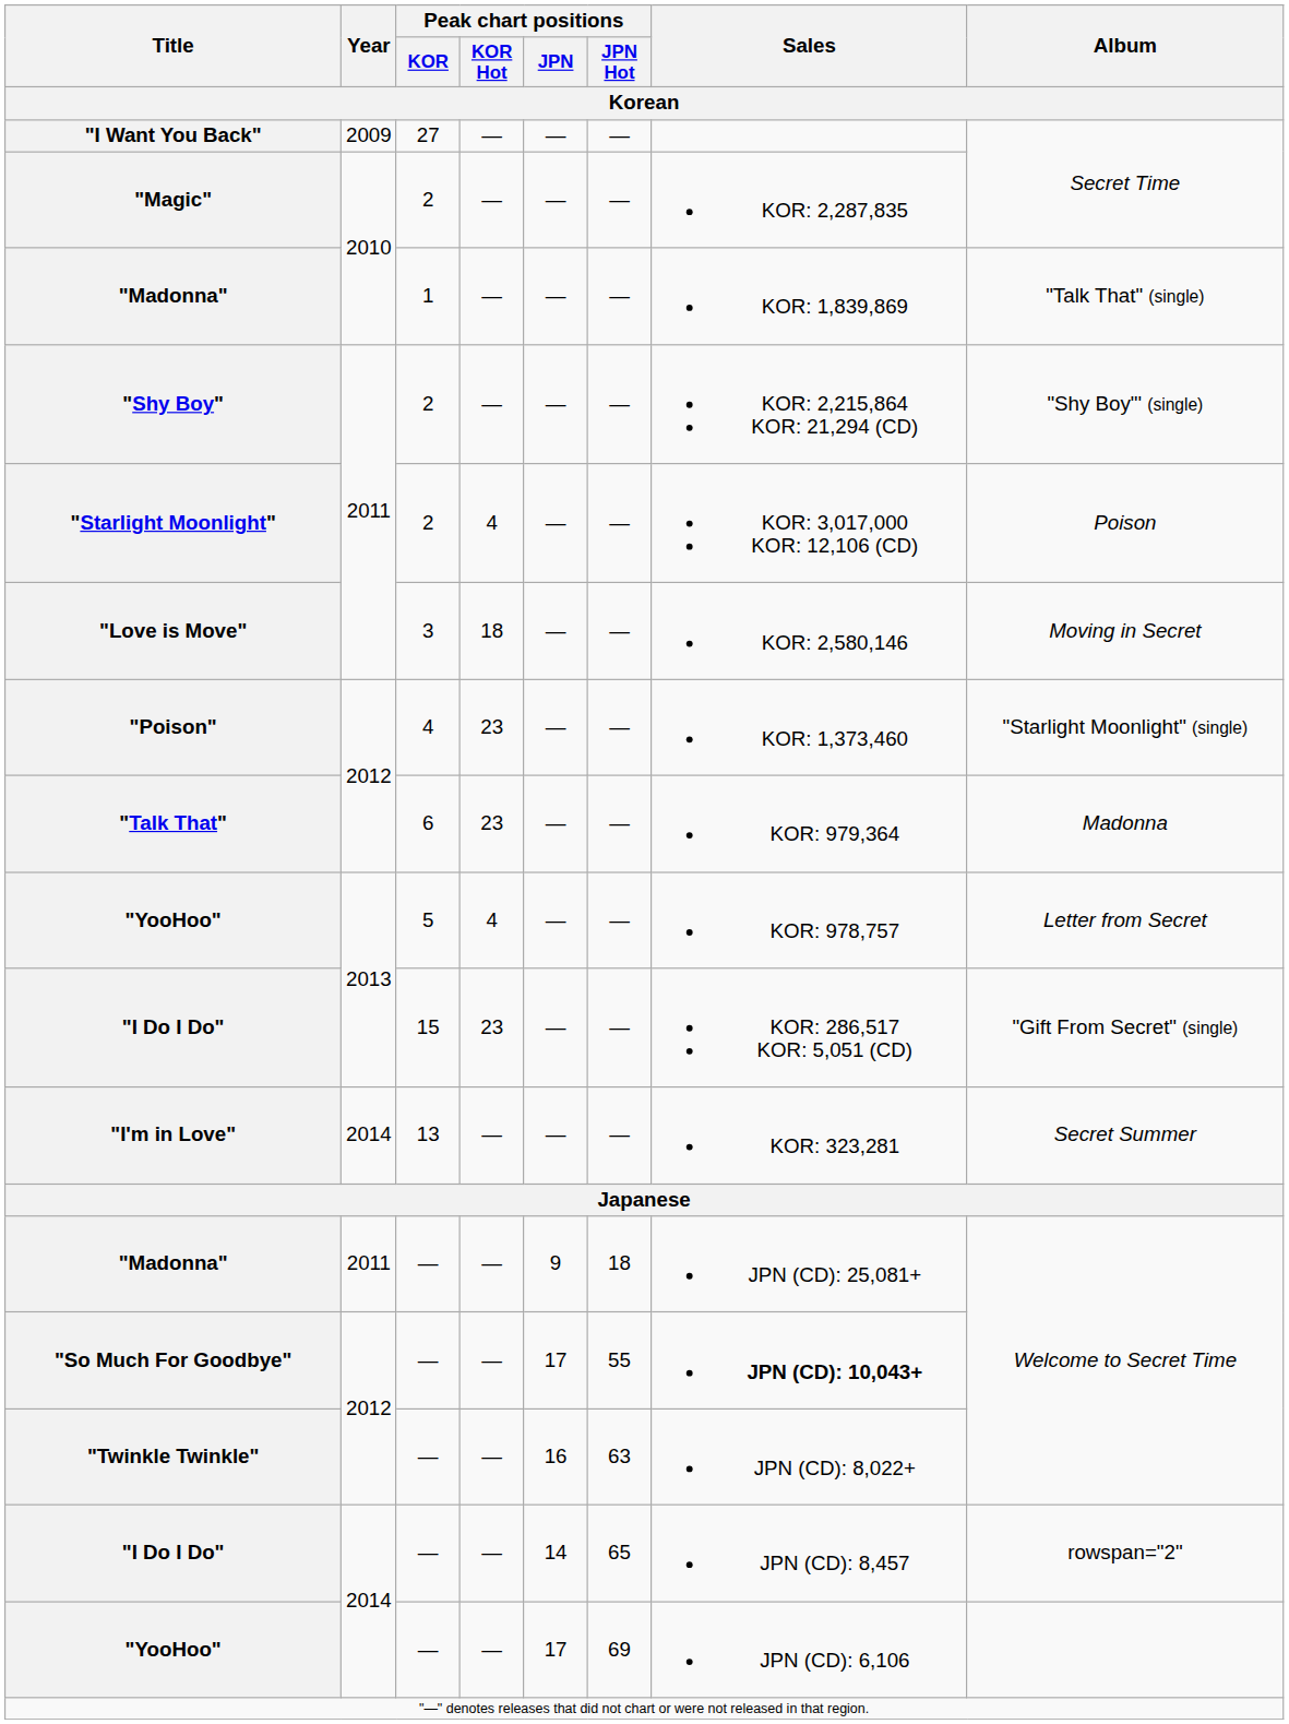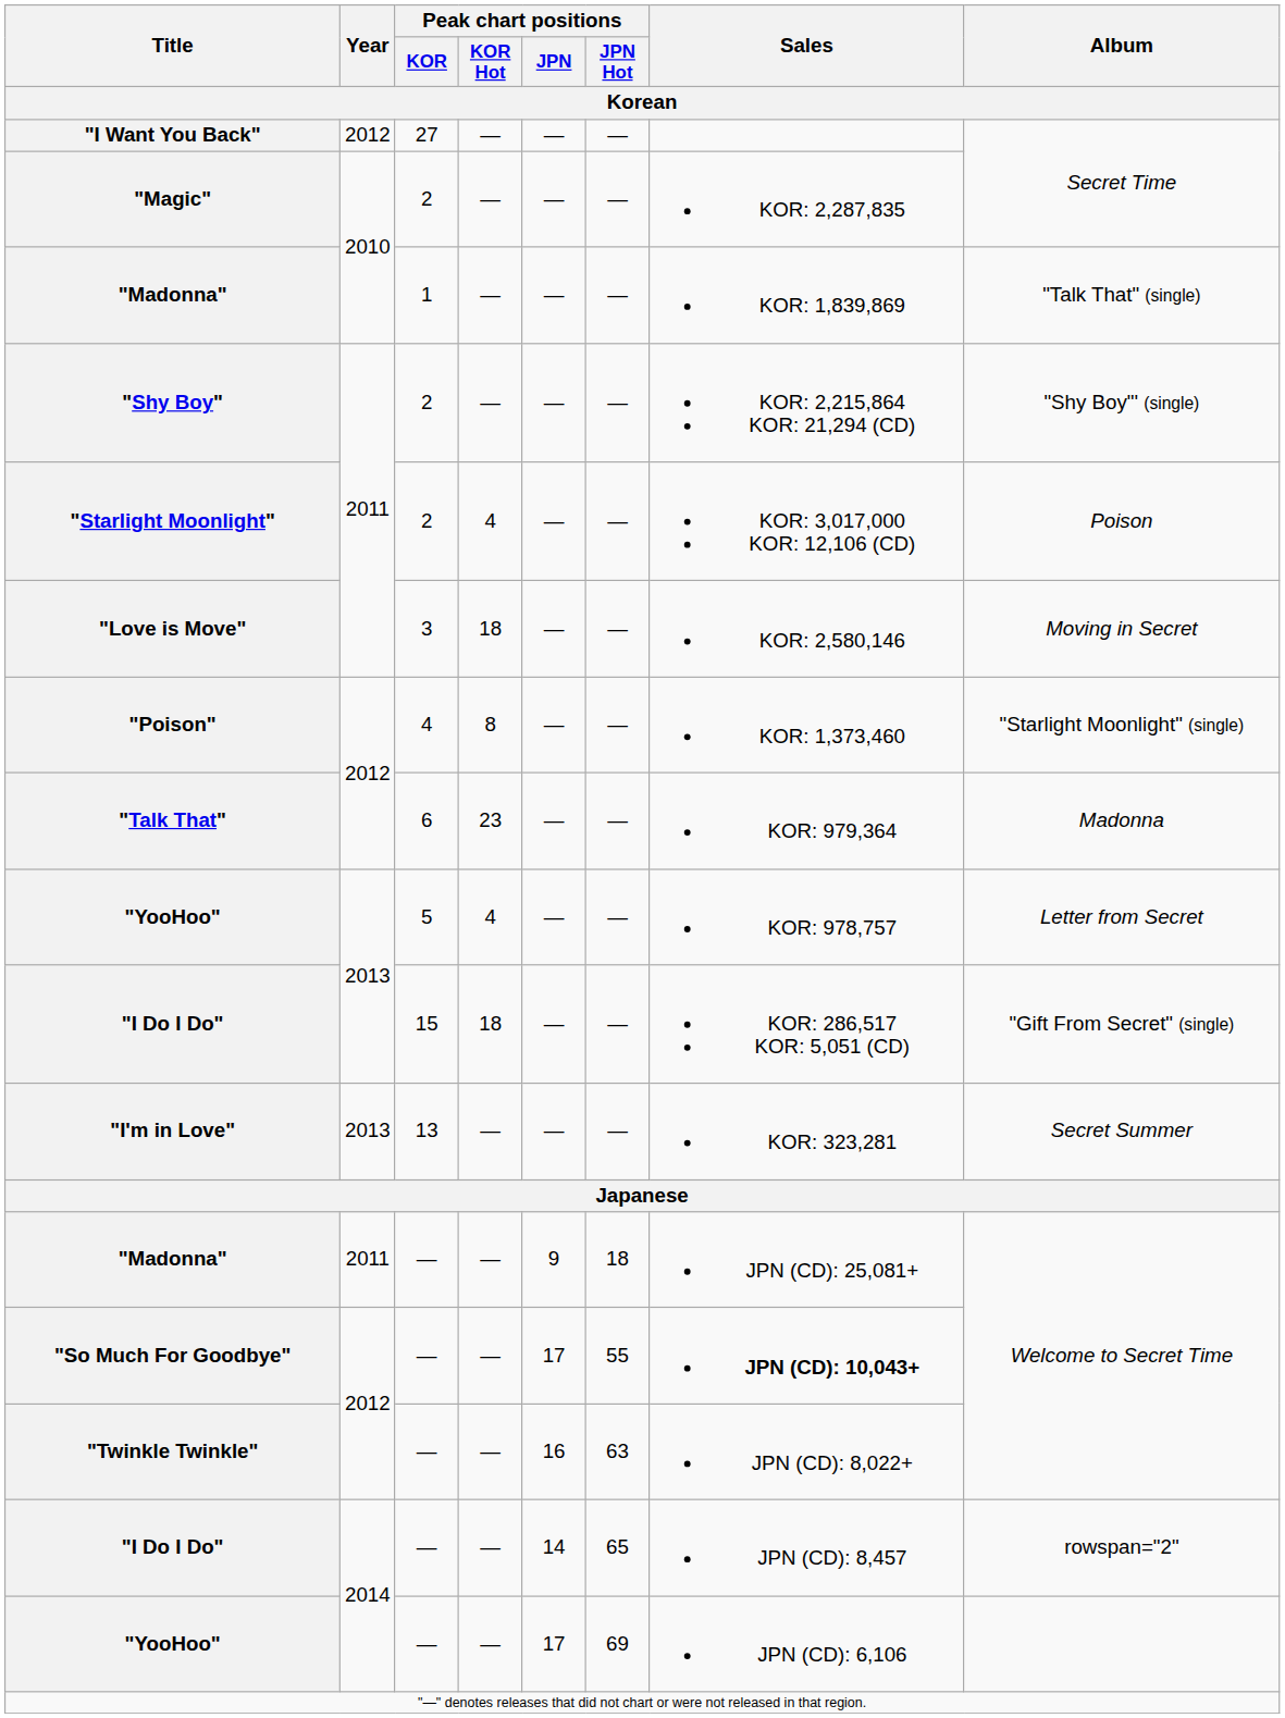"I Want You Back" | Year: 2009 -> 2012
"Poison" | Peak chart positions / KOR Hot: 23 -> 8
"I Do I Do" / 15 | Peak chart positions / KOR Hot: 23 -> 18
"I'm in Love" | Year: 2014 -> 2013
